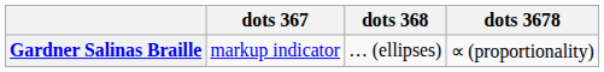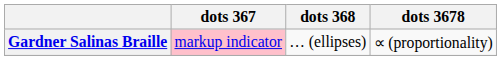Gardner Salinas Braille | dots 367: no background -> pink background
